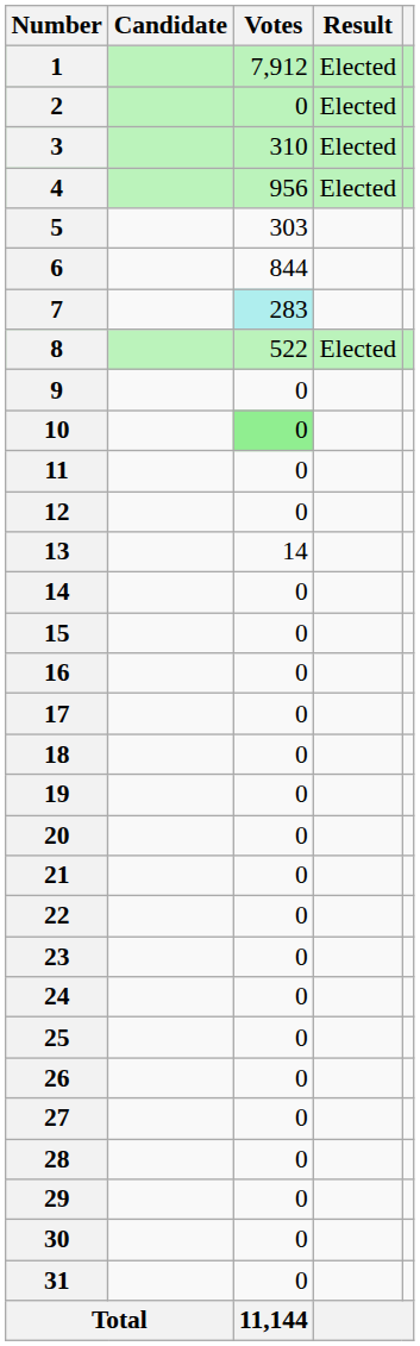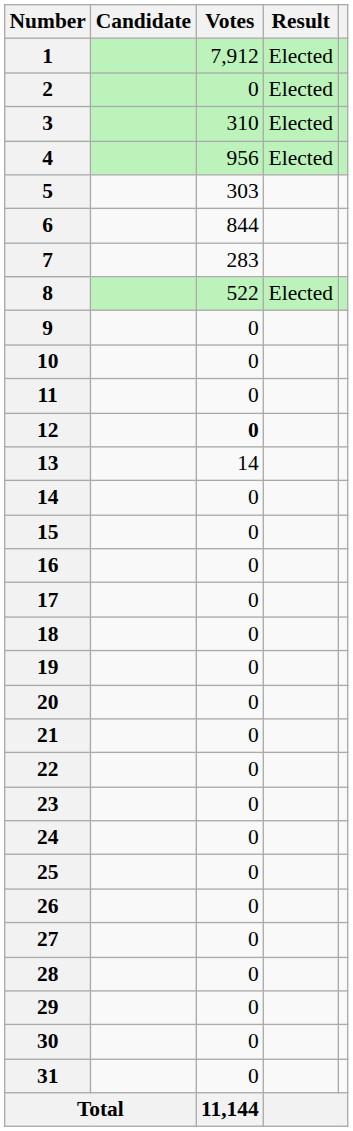7 | Votes: paleturquoise background -> no background
10 | Votes: lightgreen background -> no background
12 | Votes: normal -> bold
